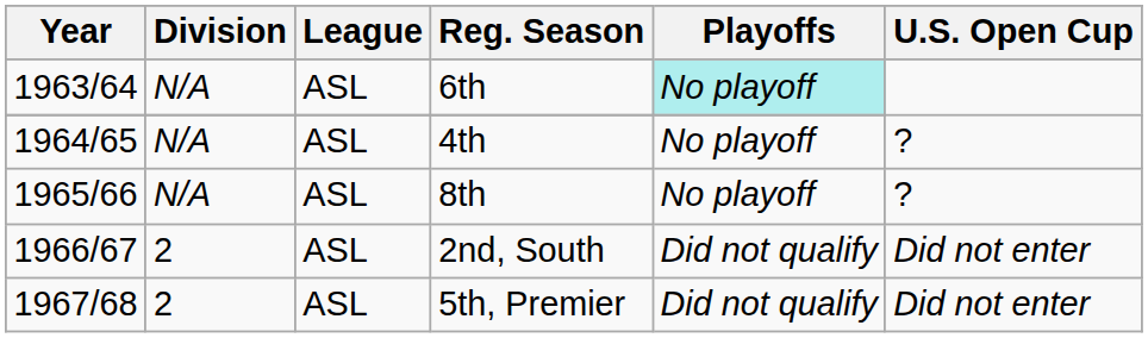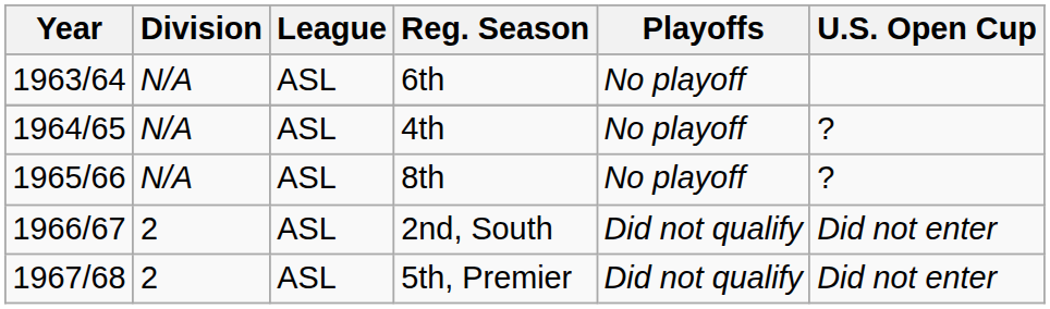6th | Playoffs: paleturquoise background -> no background
